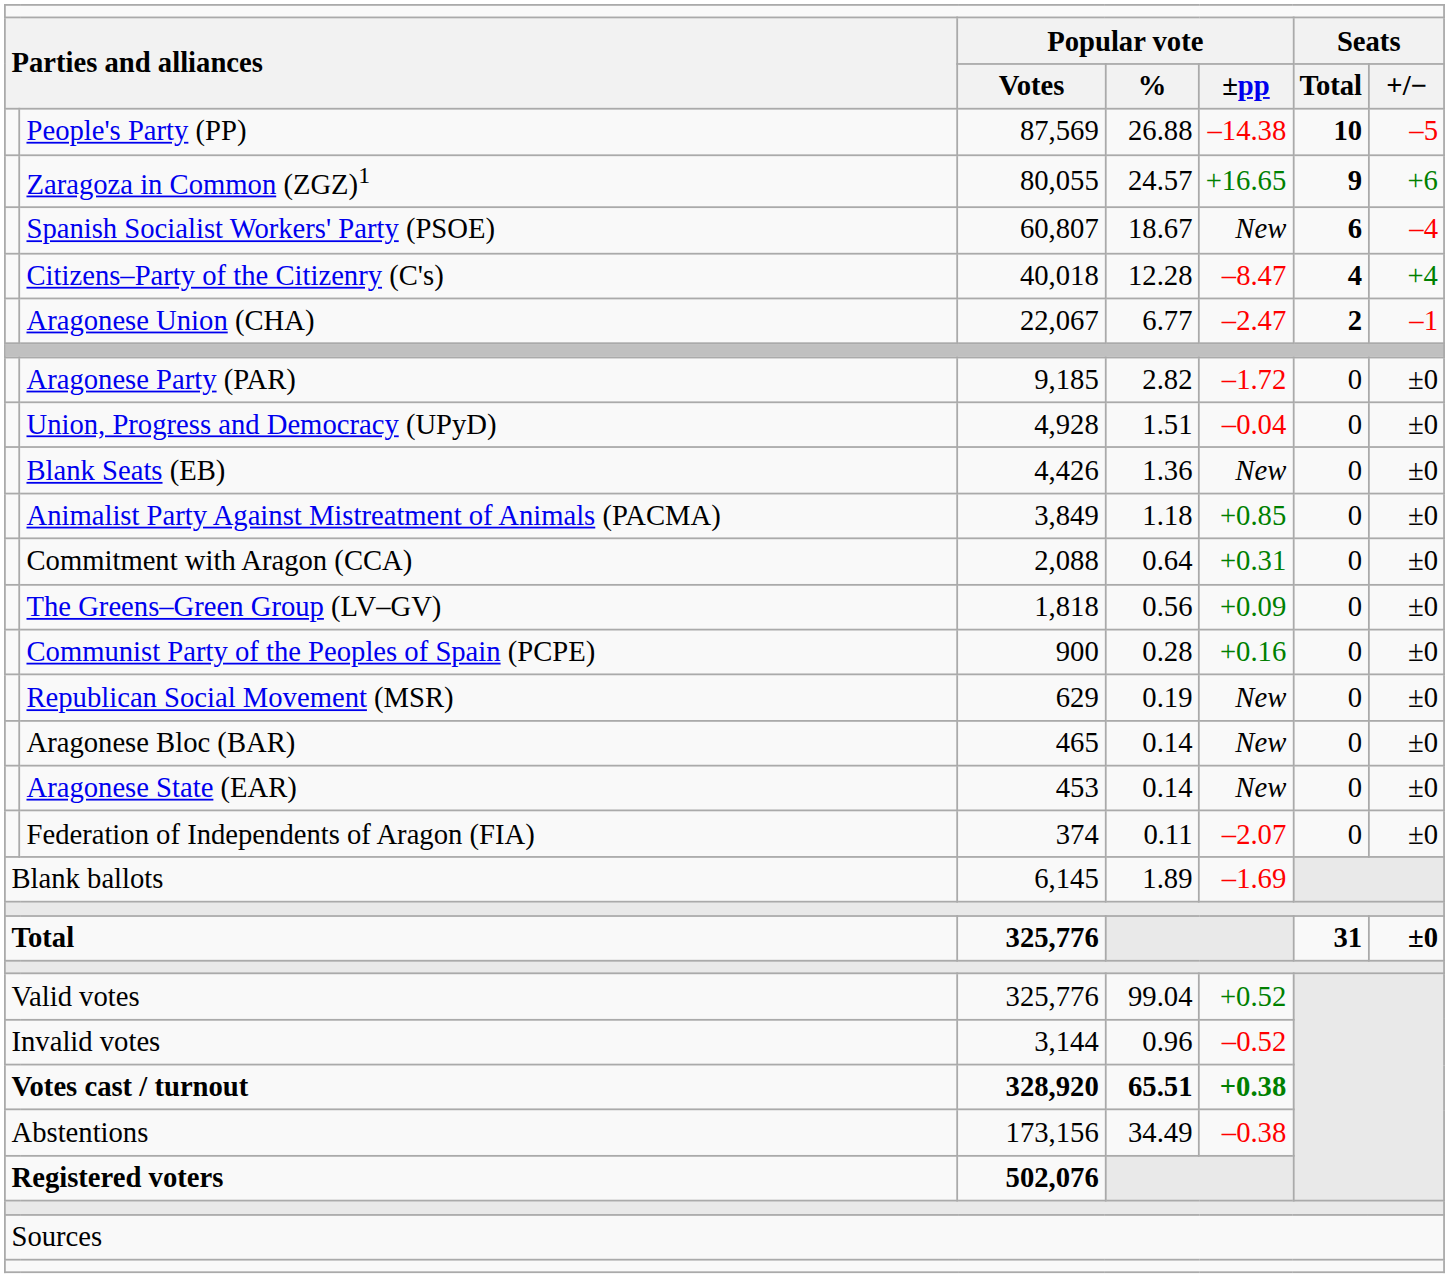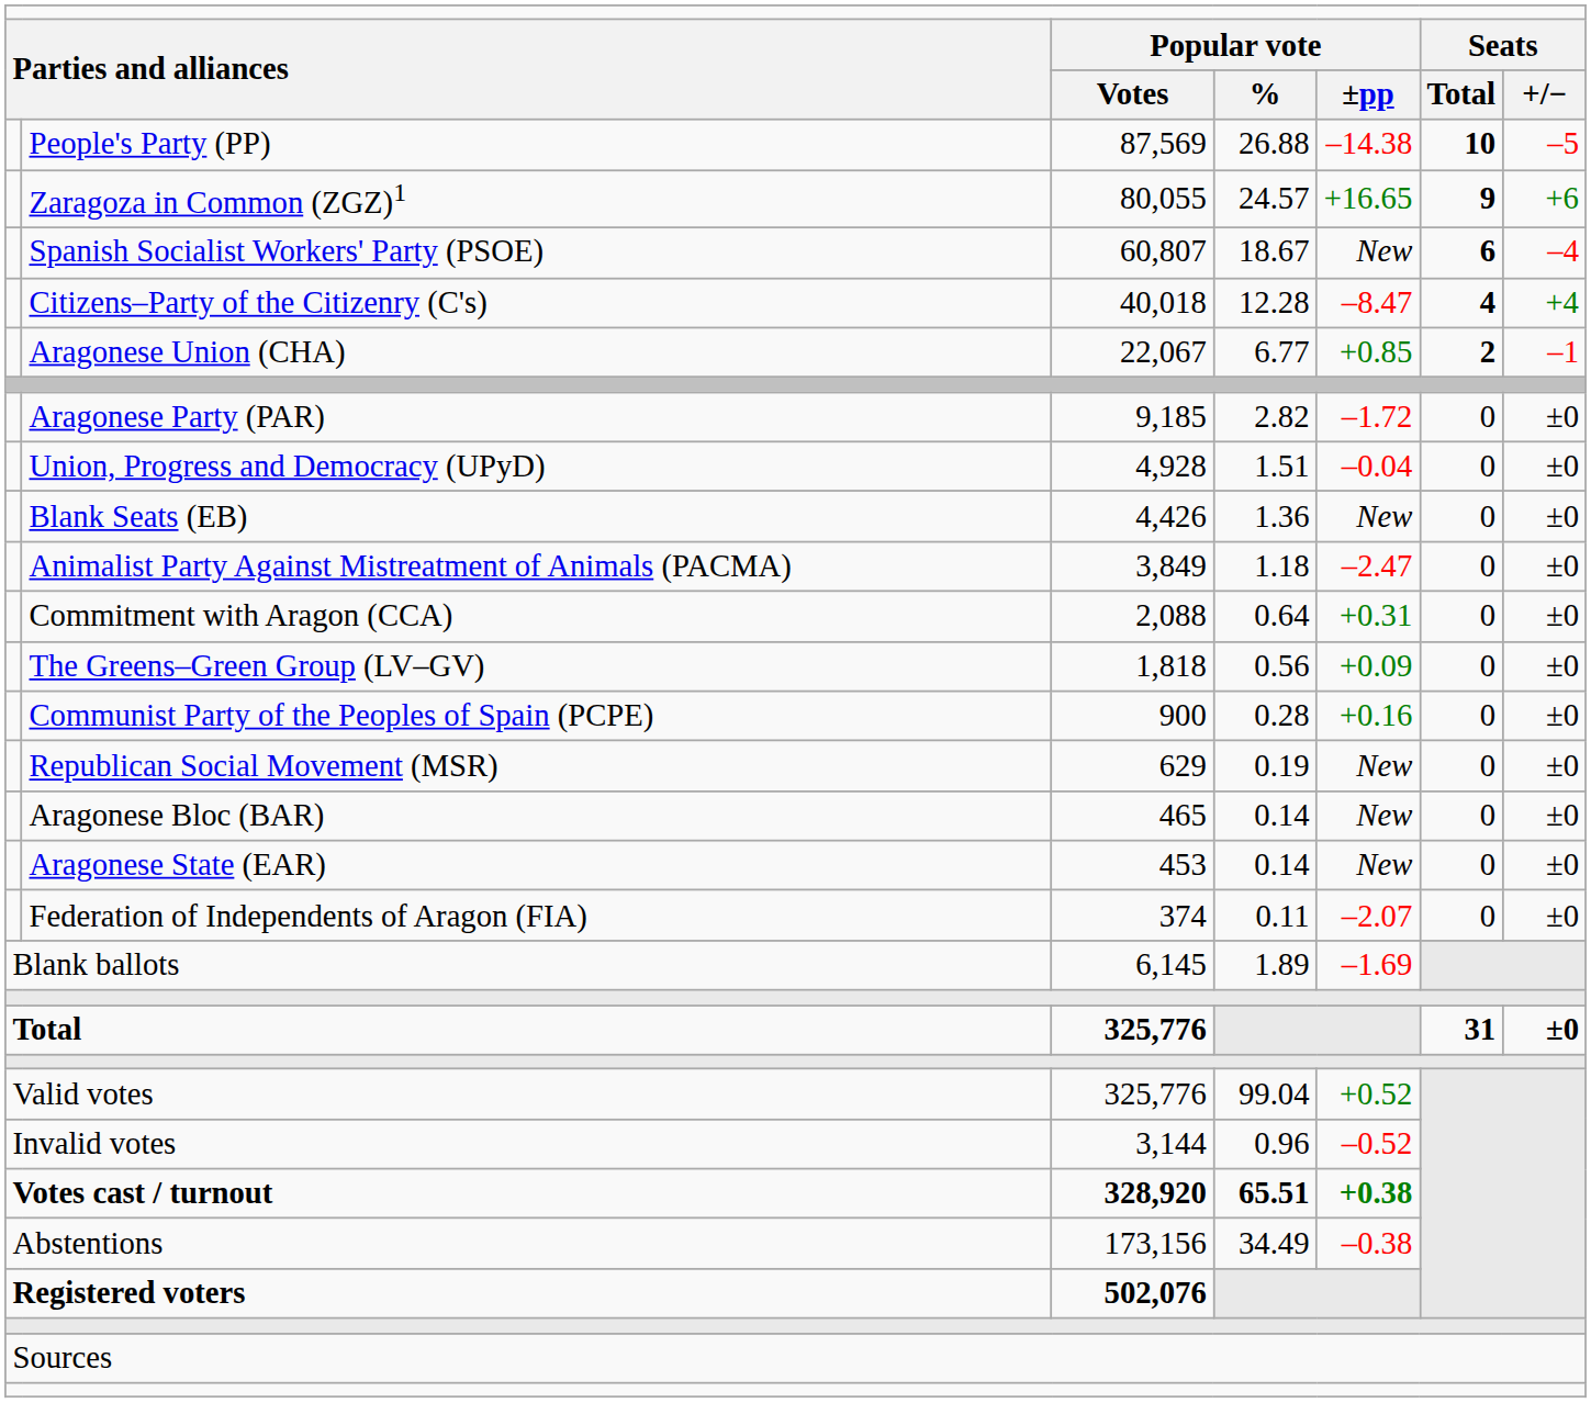Aragonese Union (CHA) | column 5: –2.47 -> +0.85
Animalist Party Against Mistreatment of Animals (PACMA) | column 5: +0.85 -> –2.47
